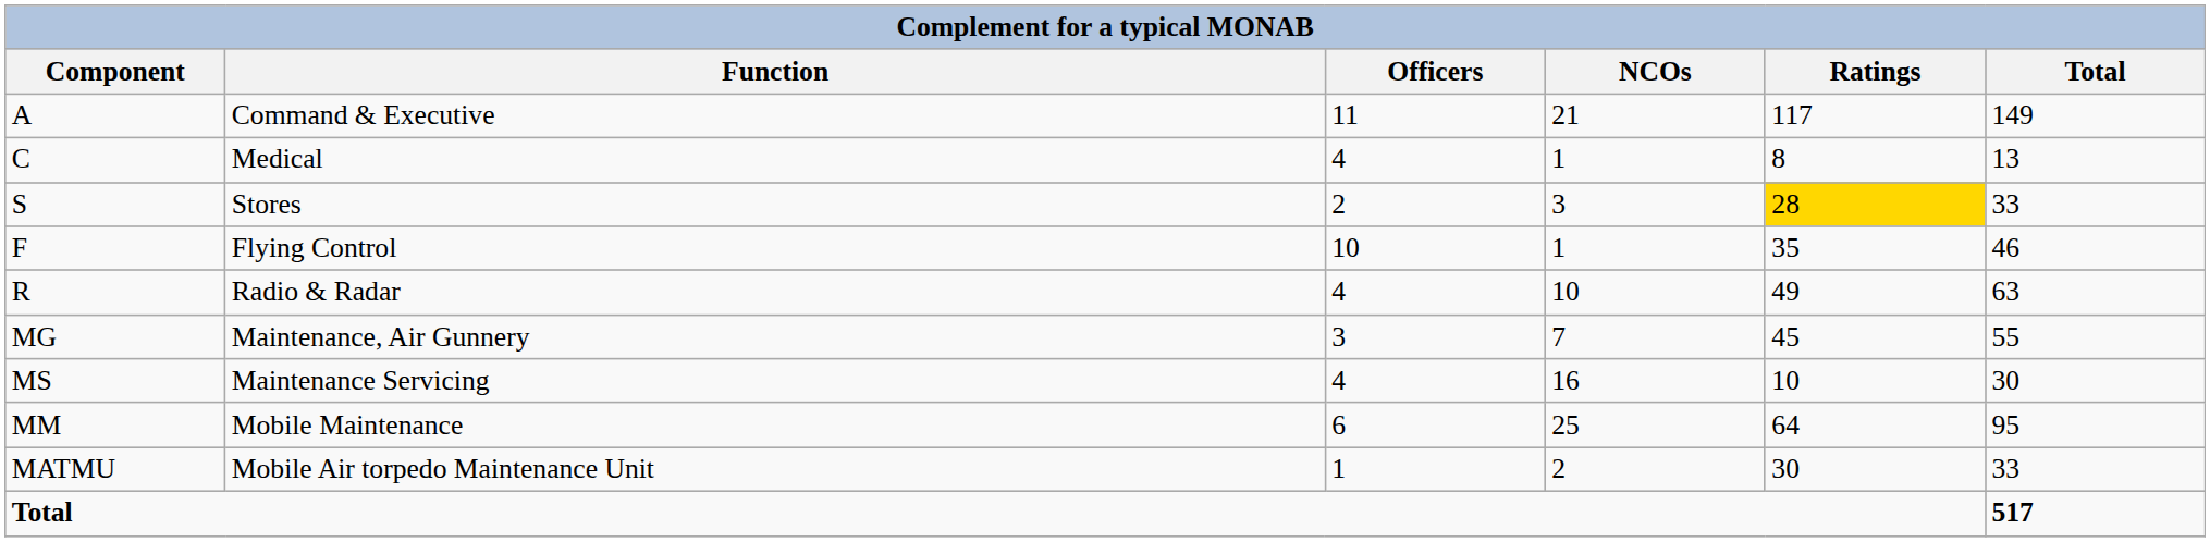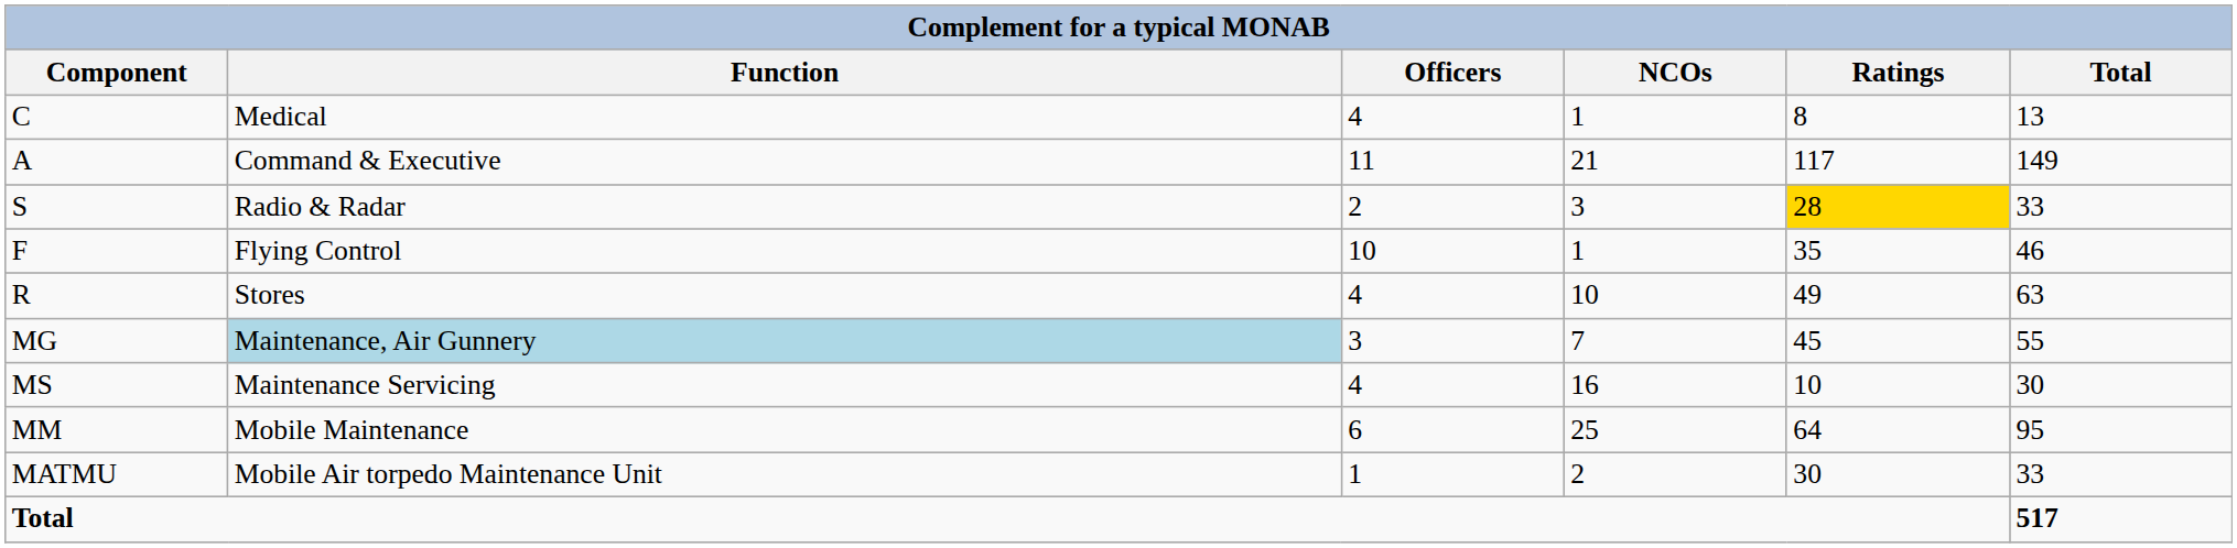rows swapped: A <-> C
S | Function: Stores -> Radio & Radar
R | Function: Radio & Radar -> Stores
MG | Function: no background -> lightblue background
